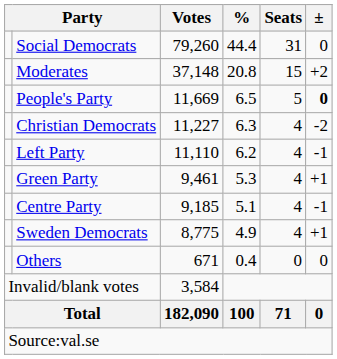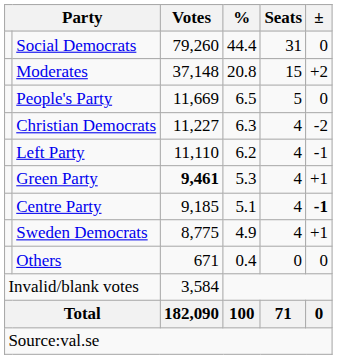People's Party | ±: bold -> normal
Green Party | Votes: normal -> bold
Centre Party | ±: normal -> bold
